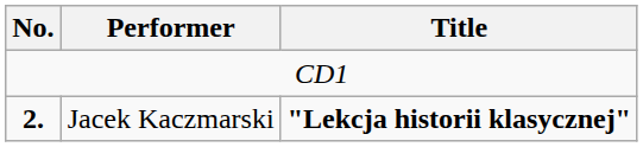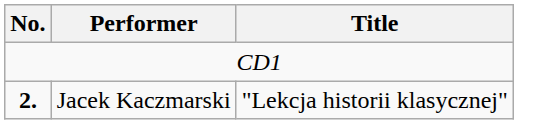2. | Title: bold -> normal
